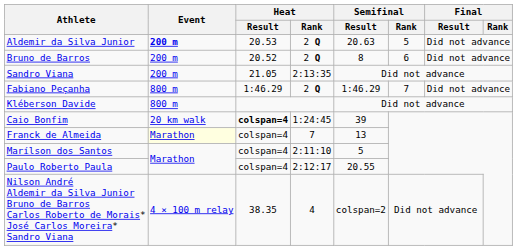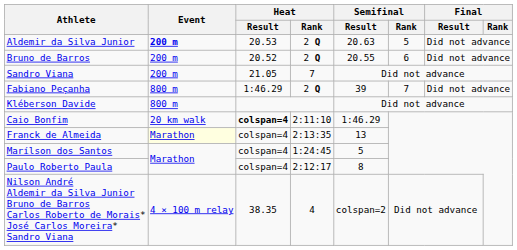Bruno de Barros | Semifinal / Result: 8 -> 20.55
Sandro Viana | Heat / Rank: 2:13:35 -> 7
Fabiano Peçanha | Semifinal / Result: 1:46.29 -> 39
Caio Bonfim | Heat / Rank: 1:24:45 -> 2:11:10
Caio Bonfim | Semifinal / Result: 39 -> 1:46.29
Franck de Almeida | Heat / Rank: 7 -> 2:13:35
Marílson dos Santos | Heat / Rank: 2:11:10 -> 1:24:45
Paulo Roberto Paula | Semifinal / Result: 20.55 -> 8
